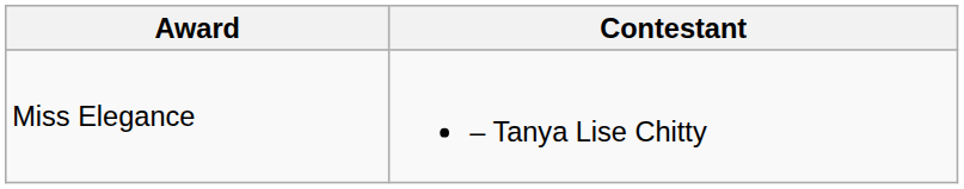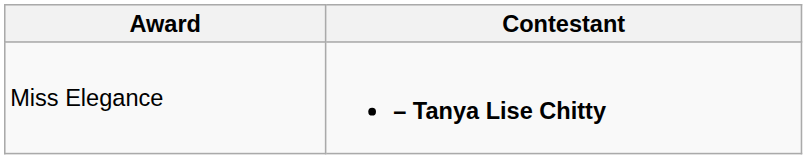Miss Elegance | Contestant: normal -> bold
